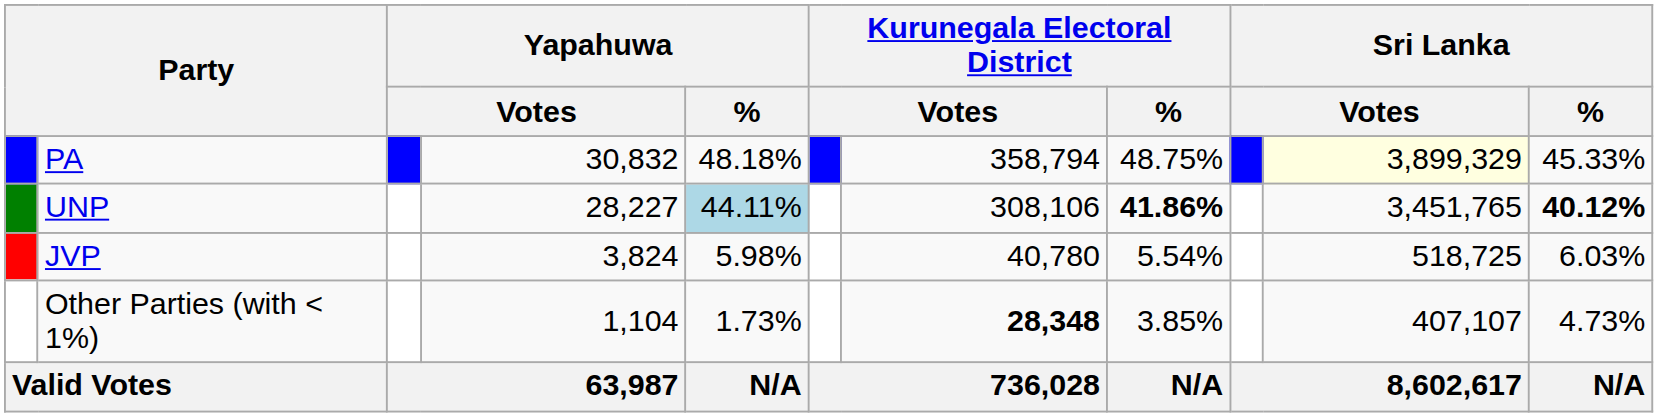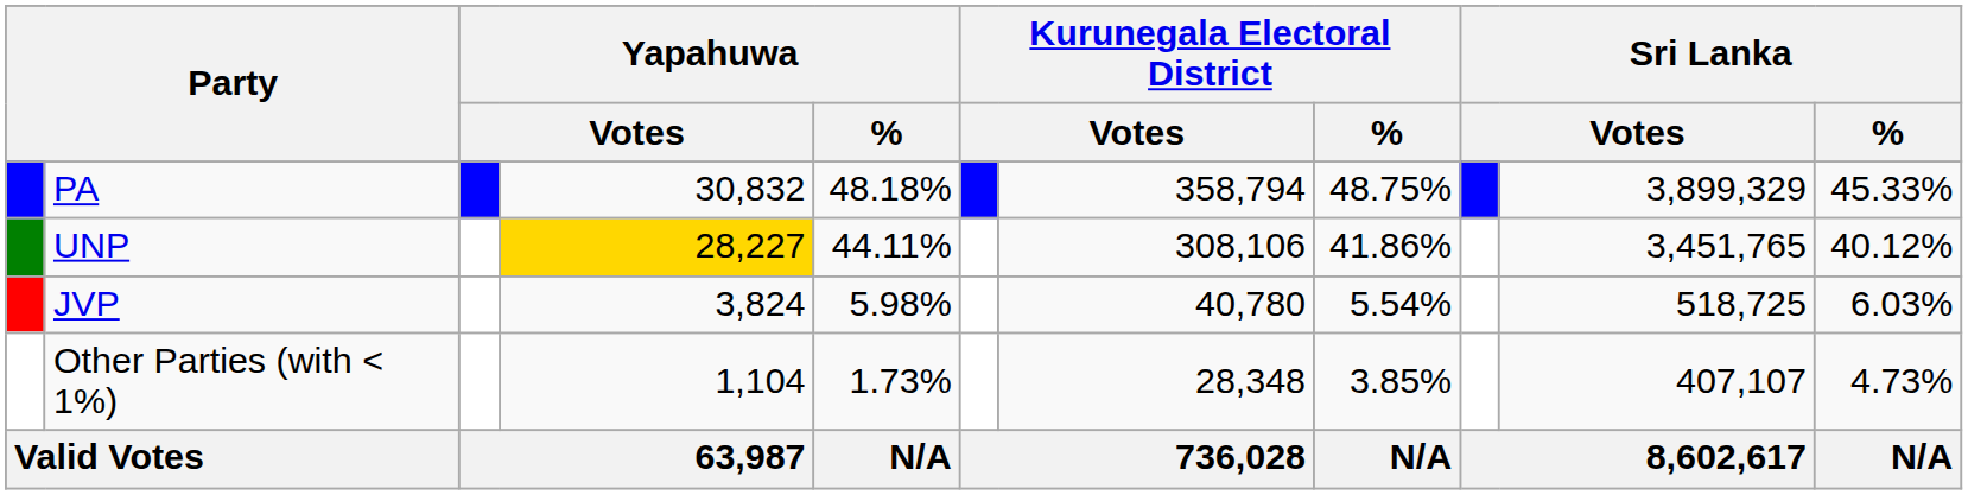PA | column 10: lightyellow background -> no background
UNP | column 4: no background -> gold background
UNP | Yapahuwa / %: lightblue background -> no background
UNP | Kurunegala Electoral District / %: bold -> normal
UNP | Sri Lanka / %: bold -> normal
Other Parties (with < 1%) | column 7: bold -> normal
